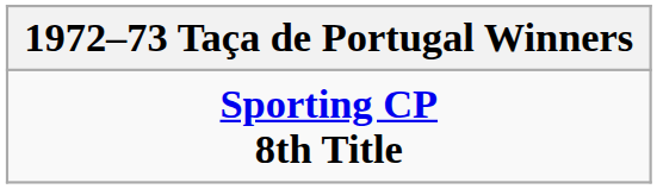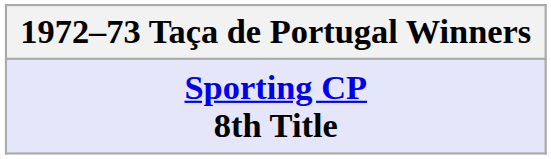row 2 | column 1: no background -> lavender background
